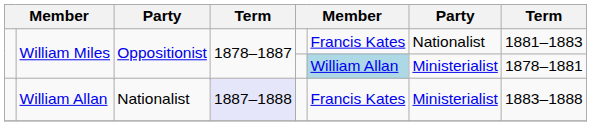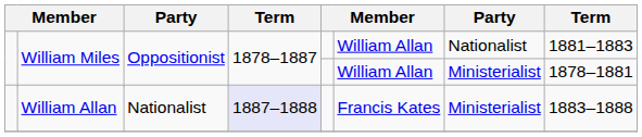row 2 | column 6: Francis Kates -> William Allan
row 3 | column 6: lightblue background -> no background
